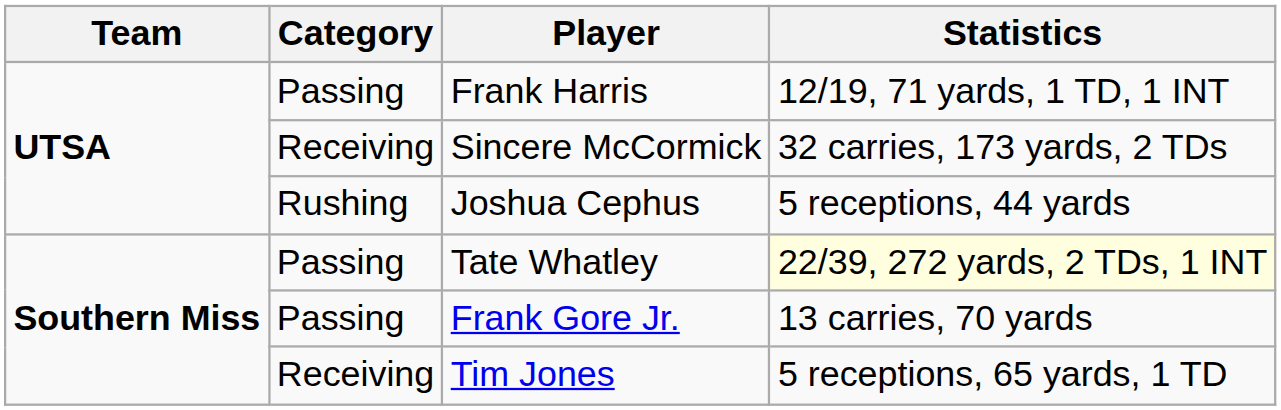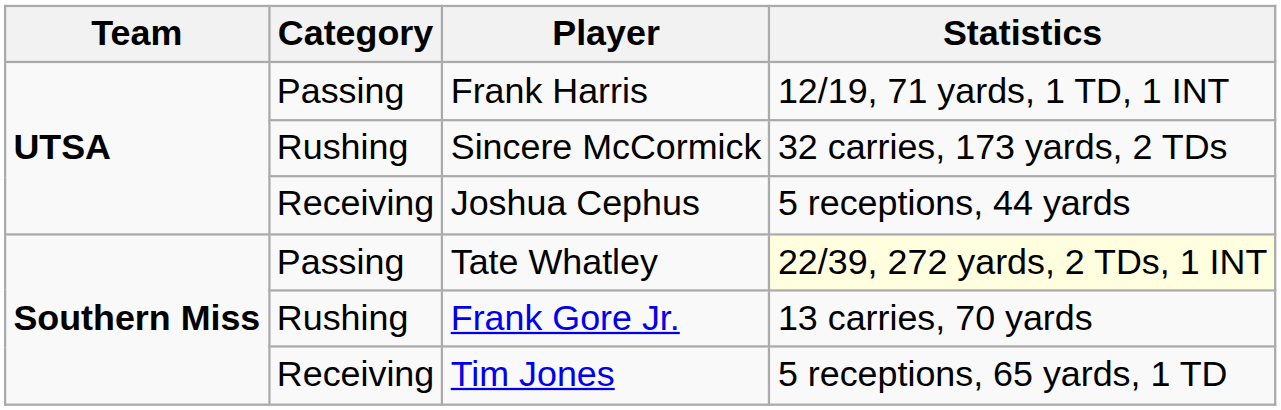Sincere McCormick | Category: Receiving -> Rushing
Joshua Cephus | Category: Rushing -> Receiving
Frank Gore Jr. | Category: Passing -> Rushing
